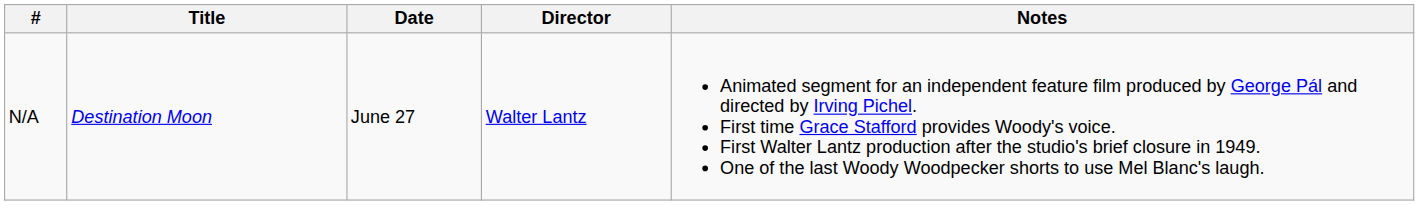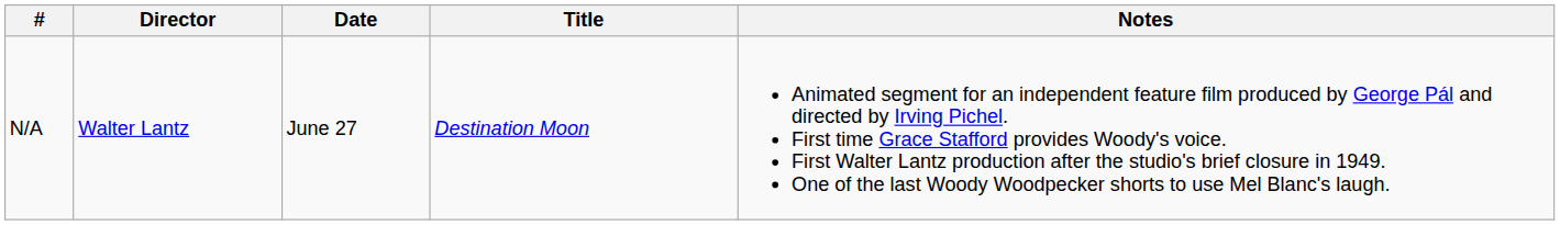columns swapped: Title <-> Director
